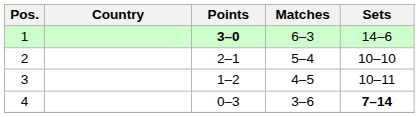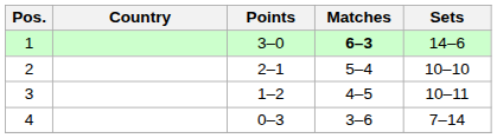1 | Points: bold -> normal
1 | Matches: normal -> bold
4 | Sets: bold -> normal
